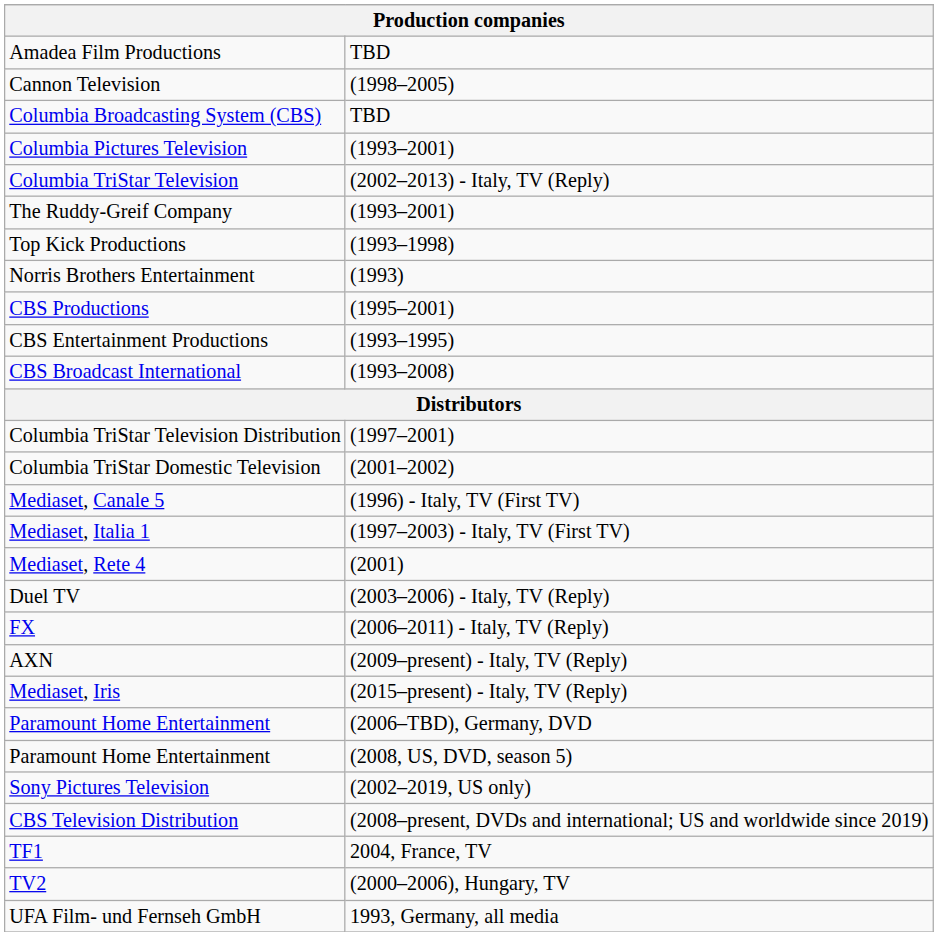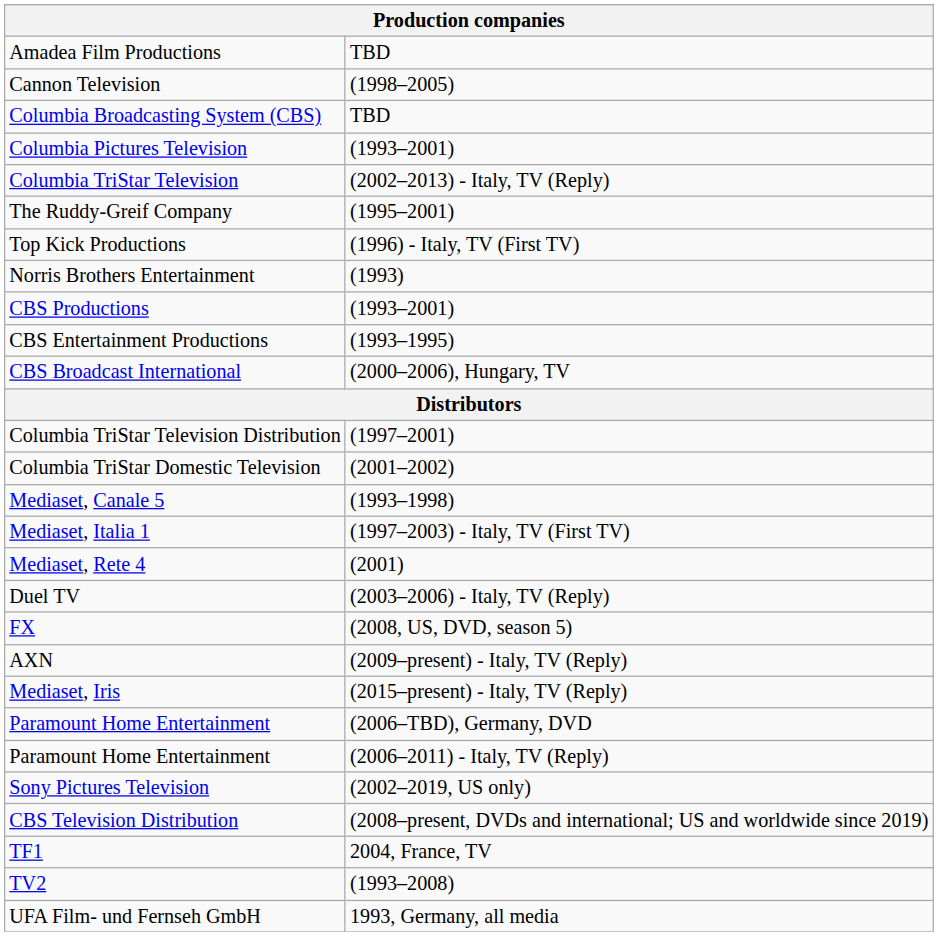row 7 | column 2: (1993–2001) -> (1995–2001)
row 8 | column 2: (1993–1998) -> (1996) - Italy, TV (First TV)
row 10 | column 2: (1995–2001) -> (1993–2001)
row 12 | column 2: (1993–2008) -> (2000–2006), Hungary, TV
row 16 | column 2: (1996) - Italy, TV (First TV) -> (1993–1998)
row 20 | column 2: (2006–2011) - Italy, TV (Reply) -> (2008, US, DVD, season 5)
row 24 | column 2: (2008, US, DVD, season 5) -> (2006–2011) - Italy, TV (Reply)
row 28 | column 2: (2000–2006), Hungary, TV -> (1993–2008)
